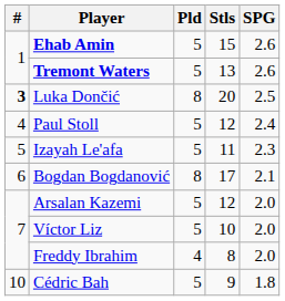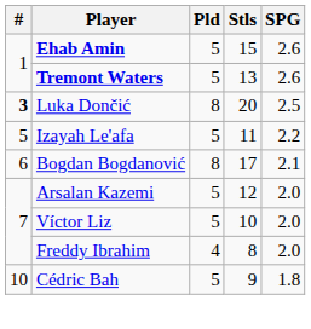- row: 4 | Paul Stoll | 5 | 12 | 2.4
Izayah Le'afa | SPG: 2.3 -> 2.2
